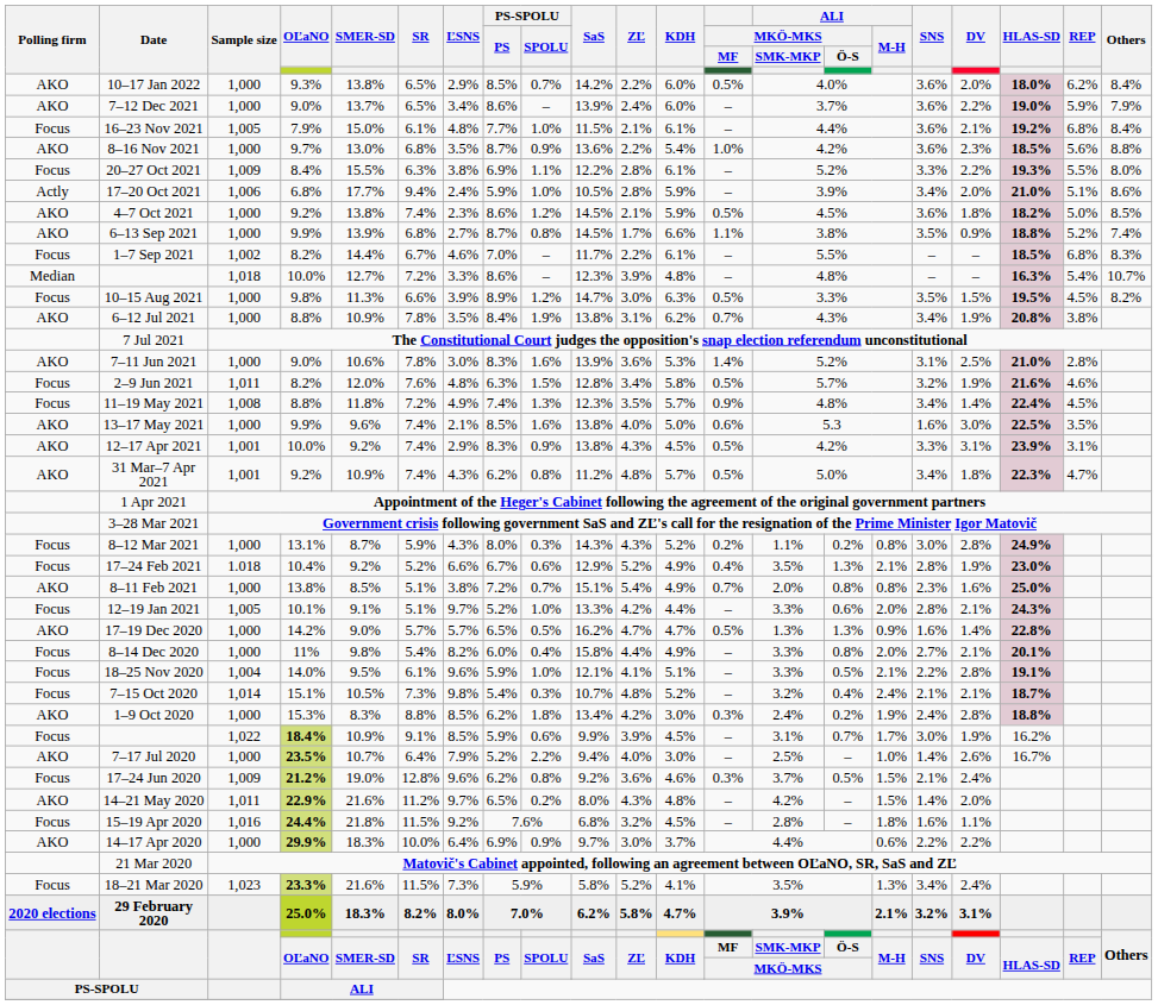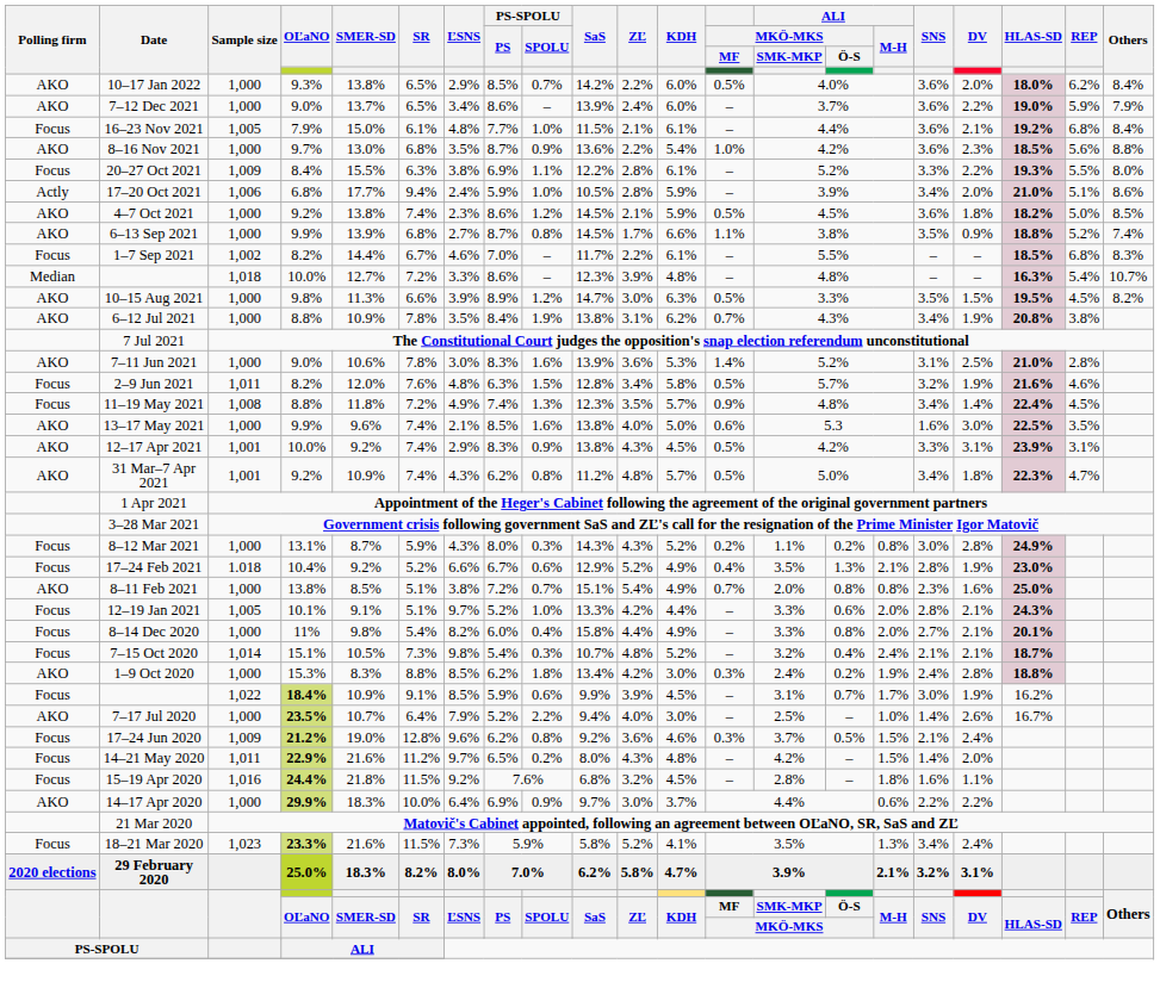10–15 Aug 2021 | Polling firm: Focus -> AKO
- row: AKO | 17–19 Dec 2020 | 1,000 | 14.2% | 9.0% | 5.7% | 5.7% | 6.5% | 0.5% | 16.2% | 4.7% | 4.7% | 0.5% | 1.3% | 1.3% | 0.9% | 1.6% | 1.4% | 22.8%
- row: Focus | 18–25 Nov 2020 | 1,004 | 14.0% | 9.5% | 6.1% | 9.6% | 5.9% | 1.0% | 12.1% | 4.1% | 5.1% | – | 3.3% | 0.5% | 2.1% | 2.2% | 2.8% | 19.1%
14–21 May 2020 | Polling firm: AKO -> Focus
